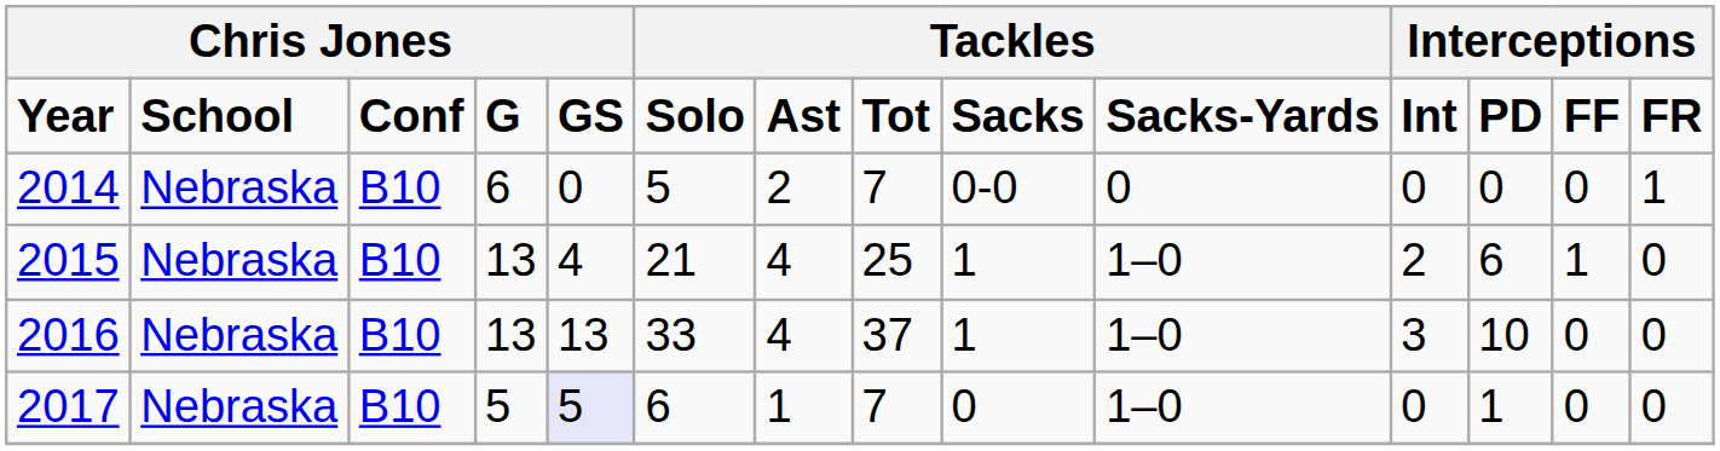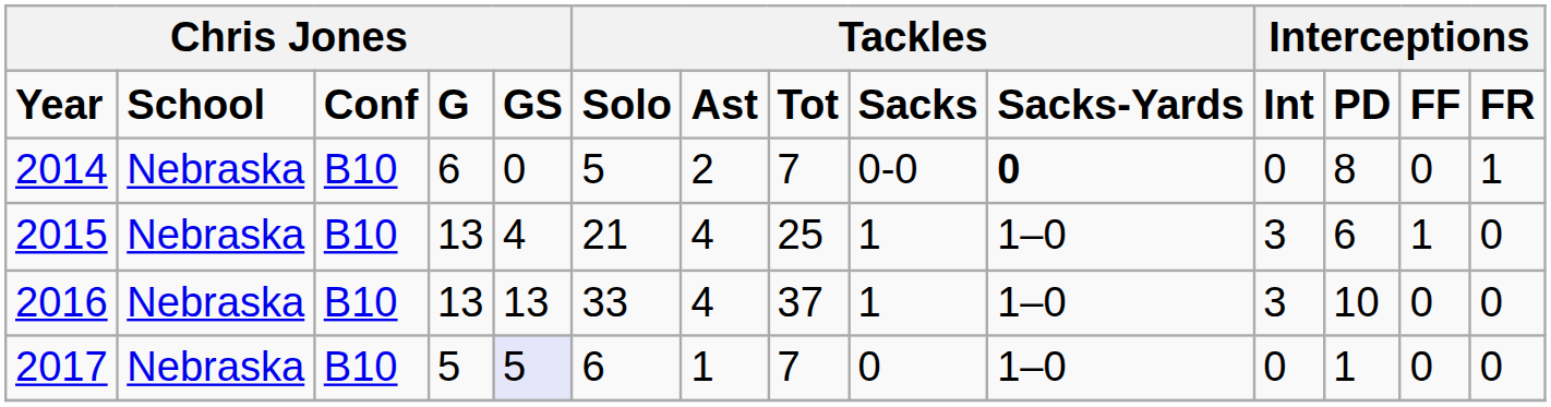2014 | column 10: normal -> bold
2014 | column 12: 0 -> 8
2015 | column 11: 2 -> 3
